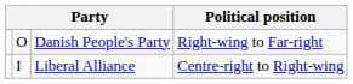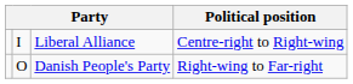rows swapped: Liberal Alliance <-> Danish People's Party
